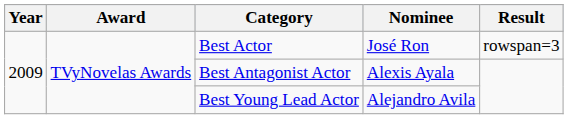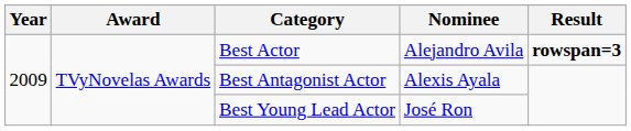Best Actor | Nominee: José Ron -> Alejandro Avila
Best Actor | Result: normal -> bold
Best Young Lead Actor | Nominee: Alejandro Avila -> José Ron
